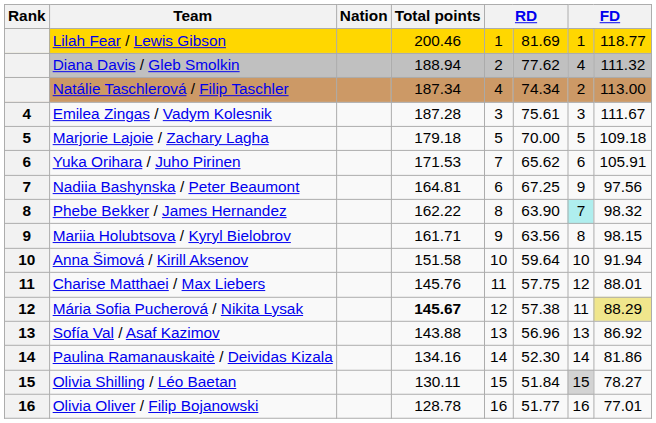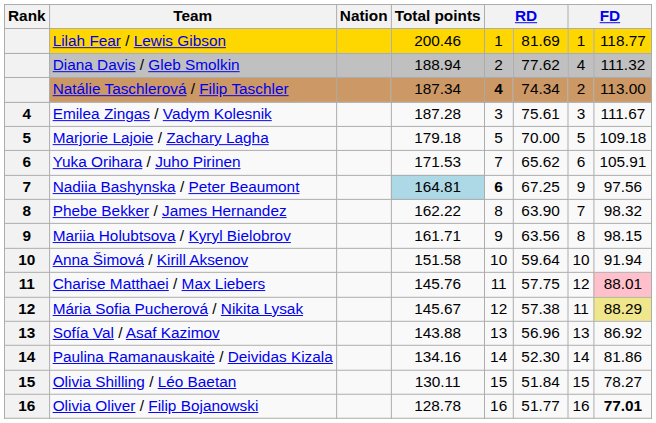Natálie Taschlerová / Filip Taschler | column 5: normal -> bold
Nadiia Bashynska / Peter Beaumont | Total points: no background -> lightblue background
Nadiia Bashynska / Peter Beaumont | column 5: normal -> bold
Phebe Bekker / James Hernandez | column 7: paleturquoise background -> no background
Charise Matthaei / Max Liebers | column 8: no background -> pink background
Mária Sofia Pucherová / Nikita Lysak | Total points: bold -> normal
Olivia Shilling / Léo Baetan | column 7: lightgrey background -> no background
Olivia Oliver / Filip Bojanowski | column 8: normal -> bold
